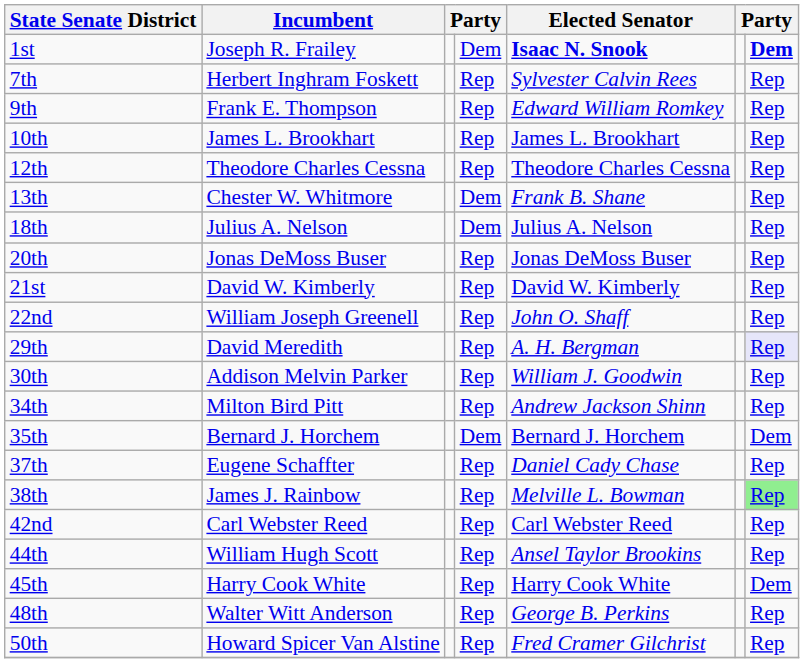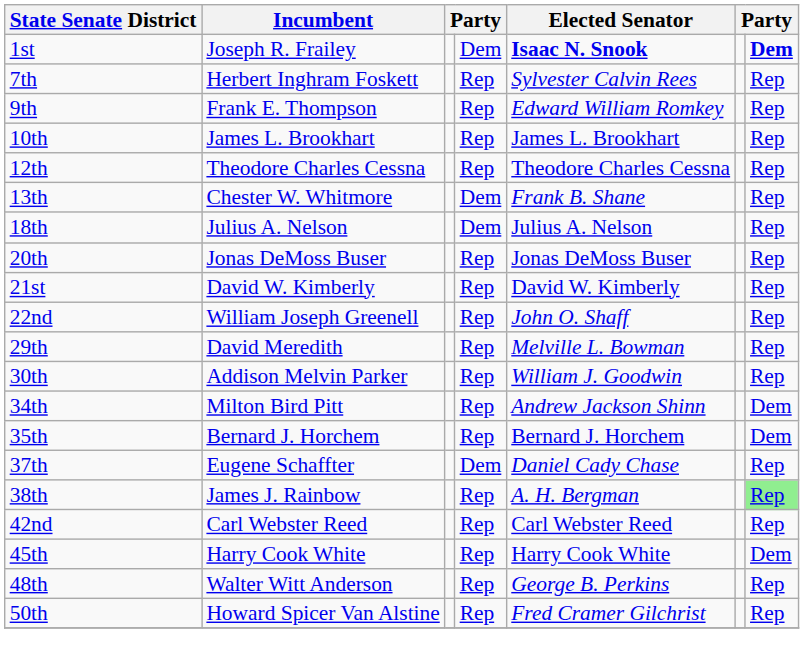29th | Elected Senator: A. H. Bergman -> Melville L. Bowman
29th | column 7: lavender background -> no background
34th | column 7: Rep -> Dem
35th | column 4: Dem -> Rep
37th | column 4: Rep -> Dem
38th | Elected Senator: Melville L. Bowman -> A. H. Bergman
- row: 44th | William Hugh Scott | Rep | Ansel Taylor Brookins | Rep
